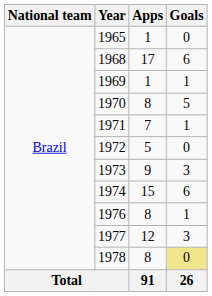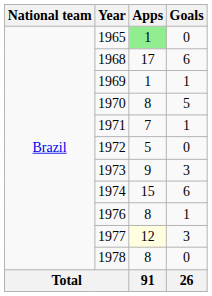1965 | Apps: no background -> lightgreen background
1977 | Apps: no background -> lightyellow background
1978 | Goals: khaki background -> no background
